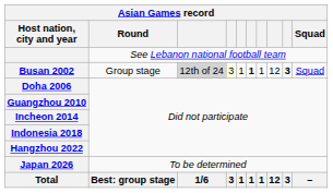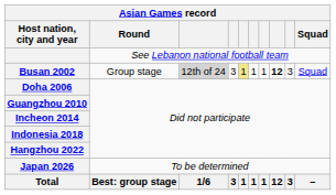Busan 2002 | column 4: lightyellow background -> no background
Busan 2002 | column 5: no background -> khaki background
Busan 2002 | column 6: bold -> normal
Busan 2002 | column 8: normal -> bold
Busan 2002 | column 9: bold -> normal
